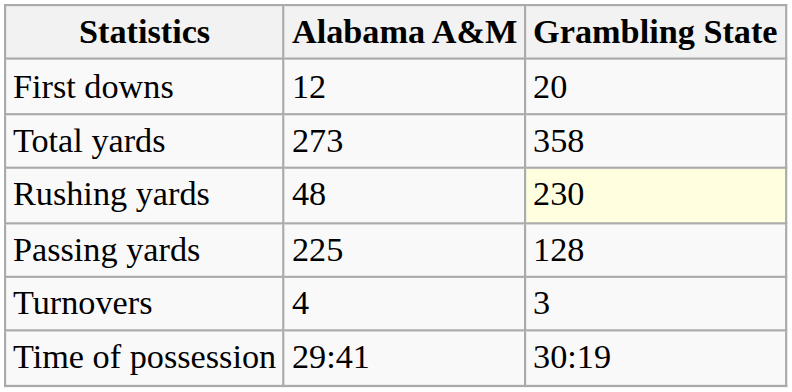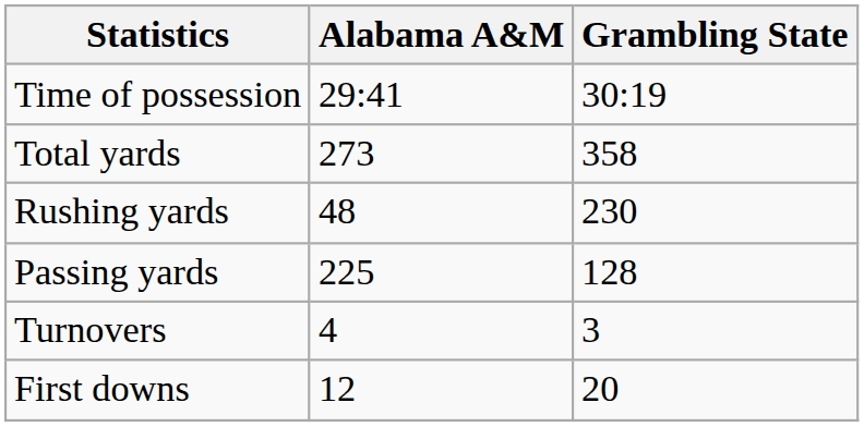rows swapped: First downs <-> Time of possession
Rushing yards | Grambling State: lightyellow background -> no background
